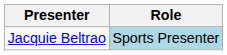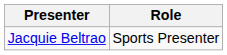Jacquie Beltrao | Role: lightblue background -> no background
